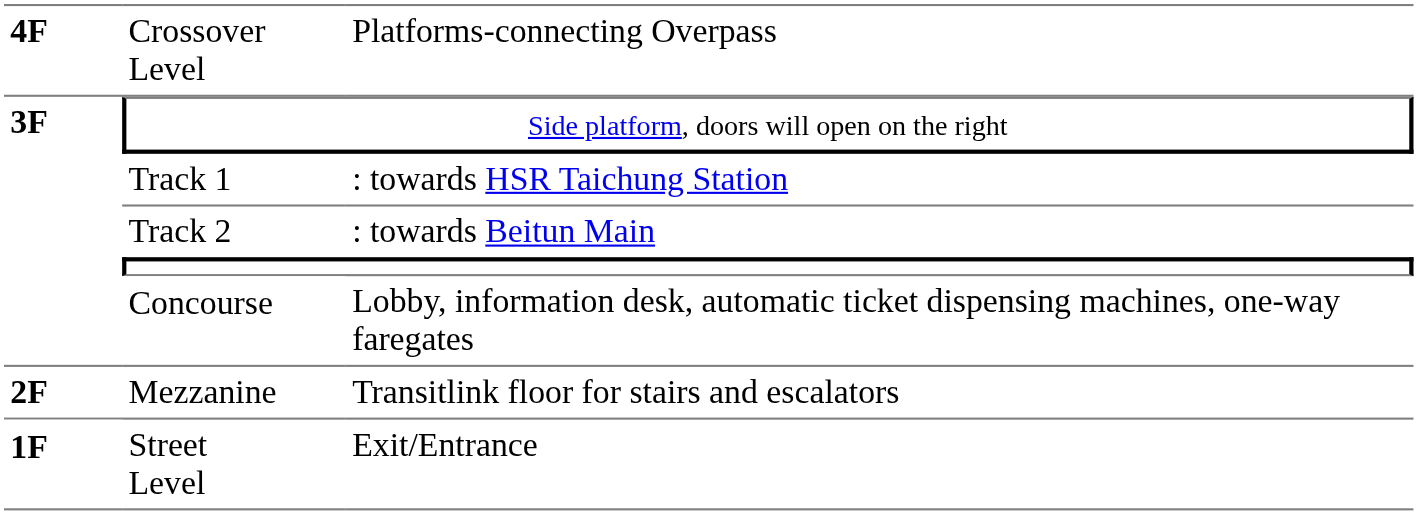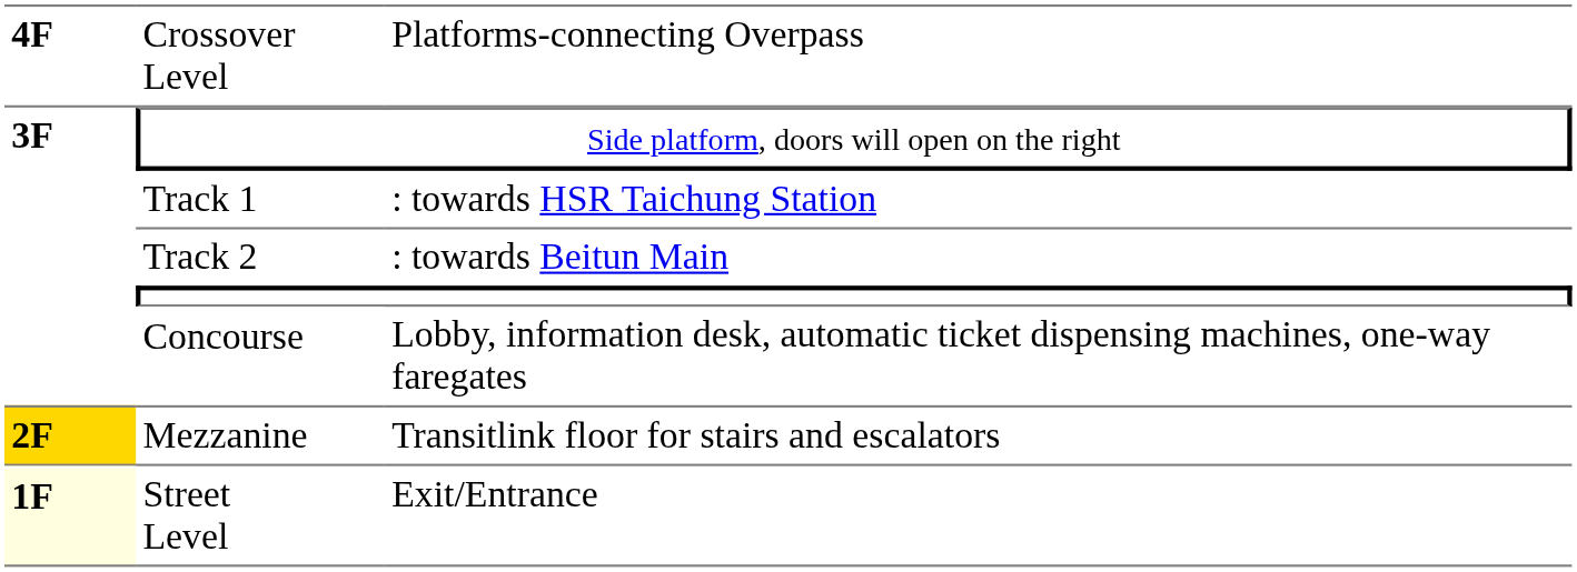Mezzanine | column 1: no background -> gold background
Street Level | column 1: no background -> lightyellow background
